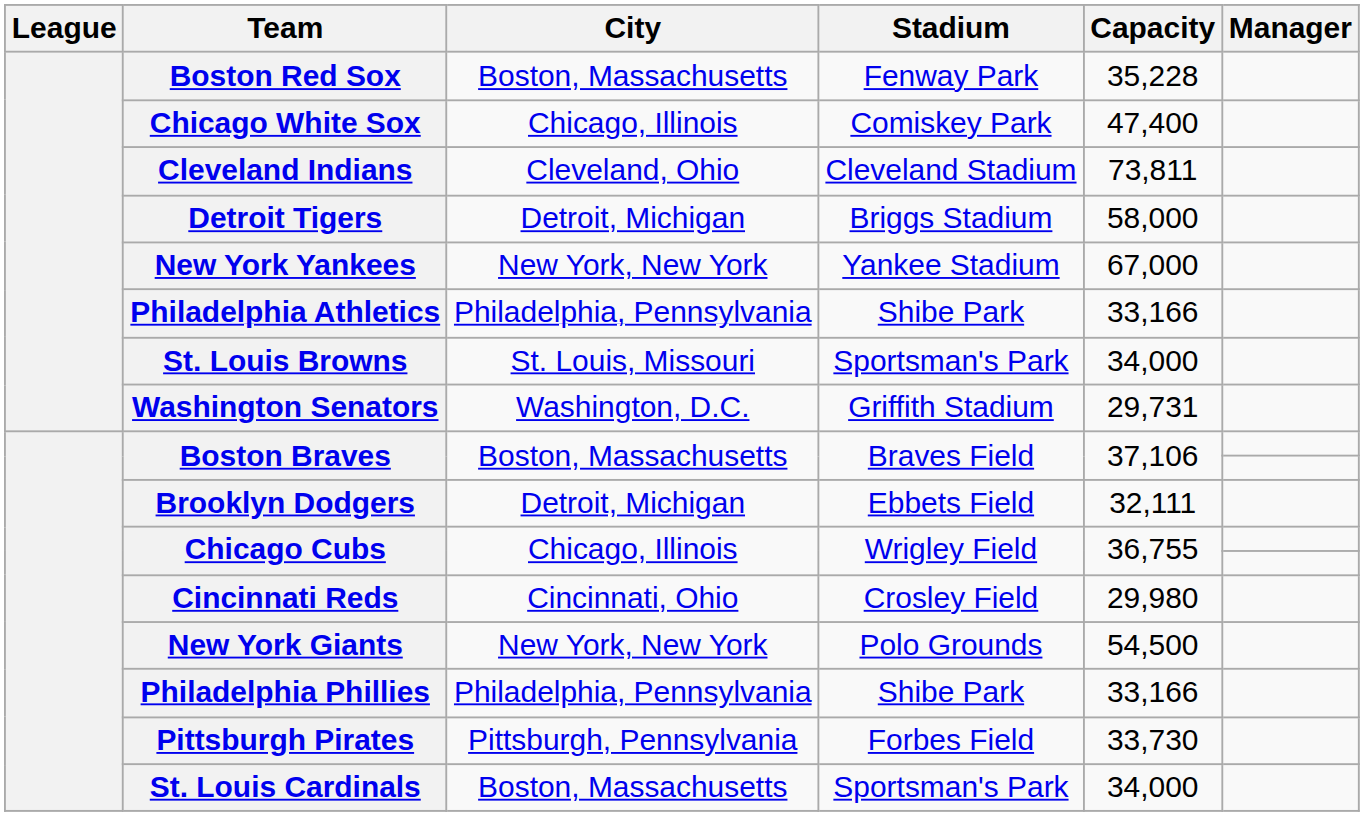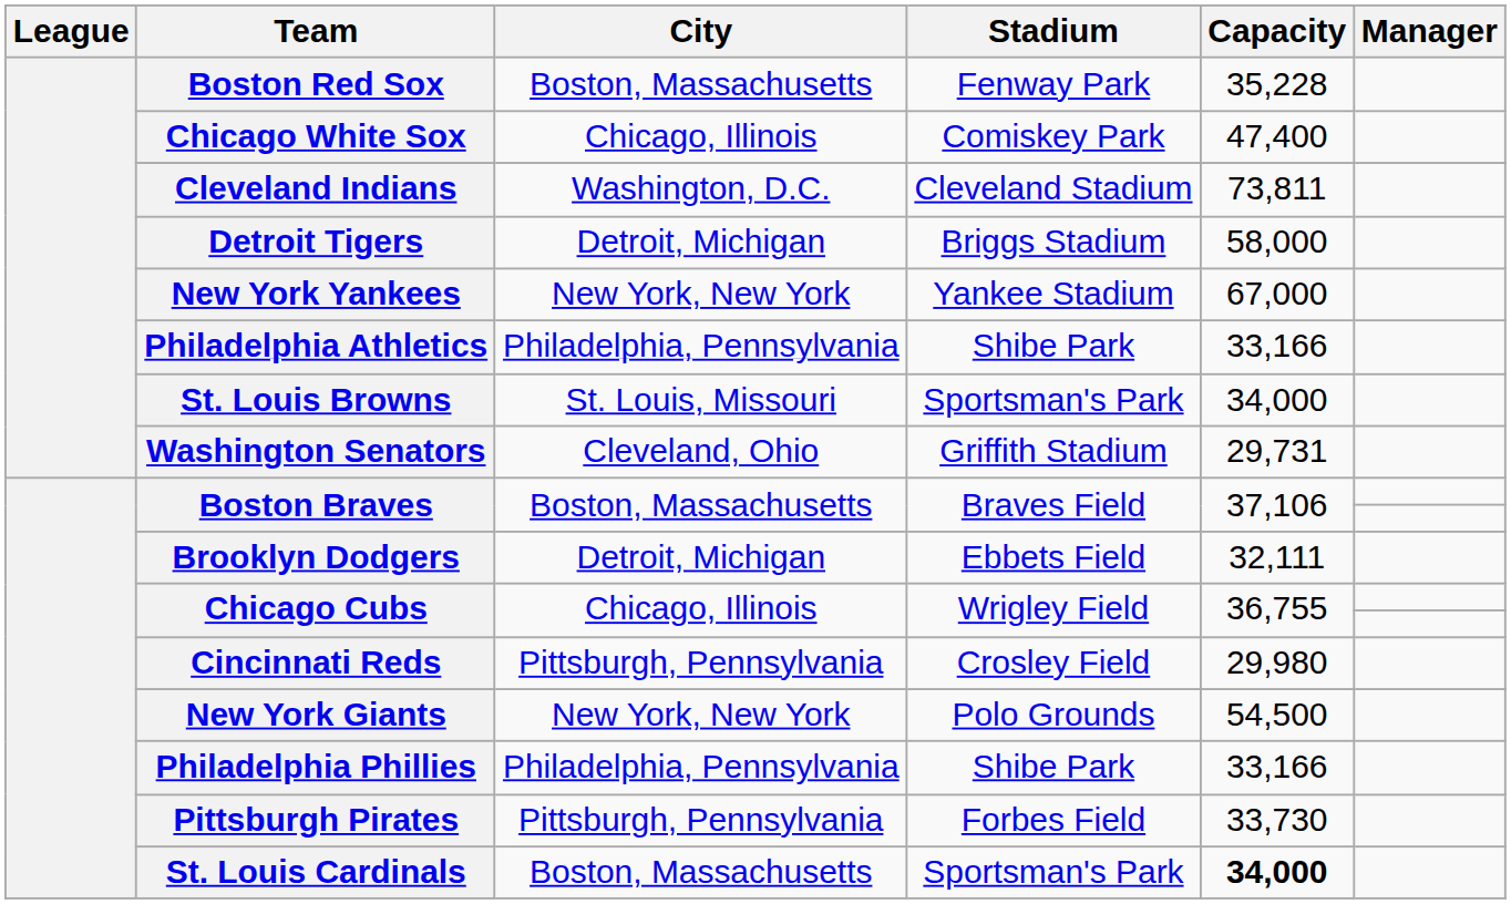Cleveland Indians | City: Cleveland, Ohio -> Washington, D.C.
Washington Senators | City: Washington, D.C. -> Cleveland, Ohio
Cincinnati Reds | City: Cincinnati, Ohio -> Pittsburgh, Pennsylvania
St. Louis Cardinals | Capacity: normal -> bold
